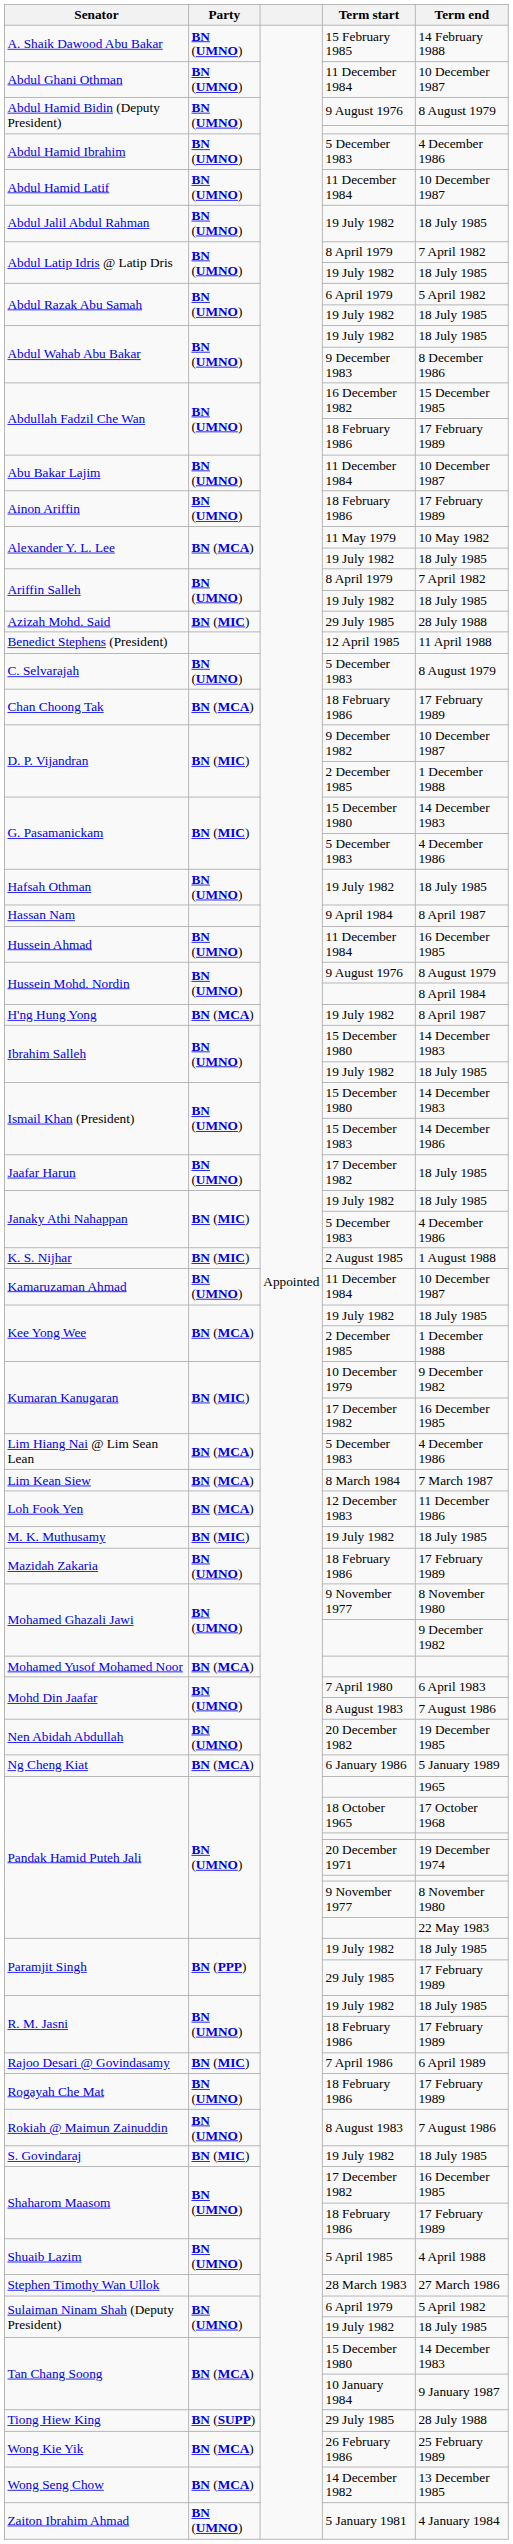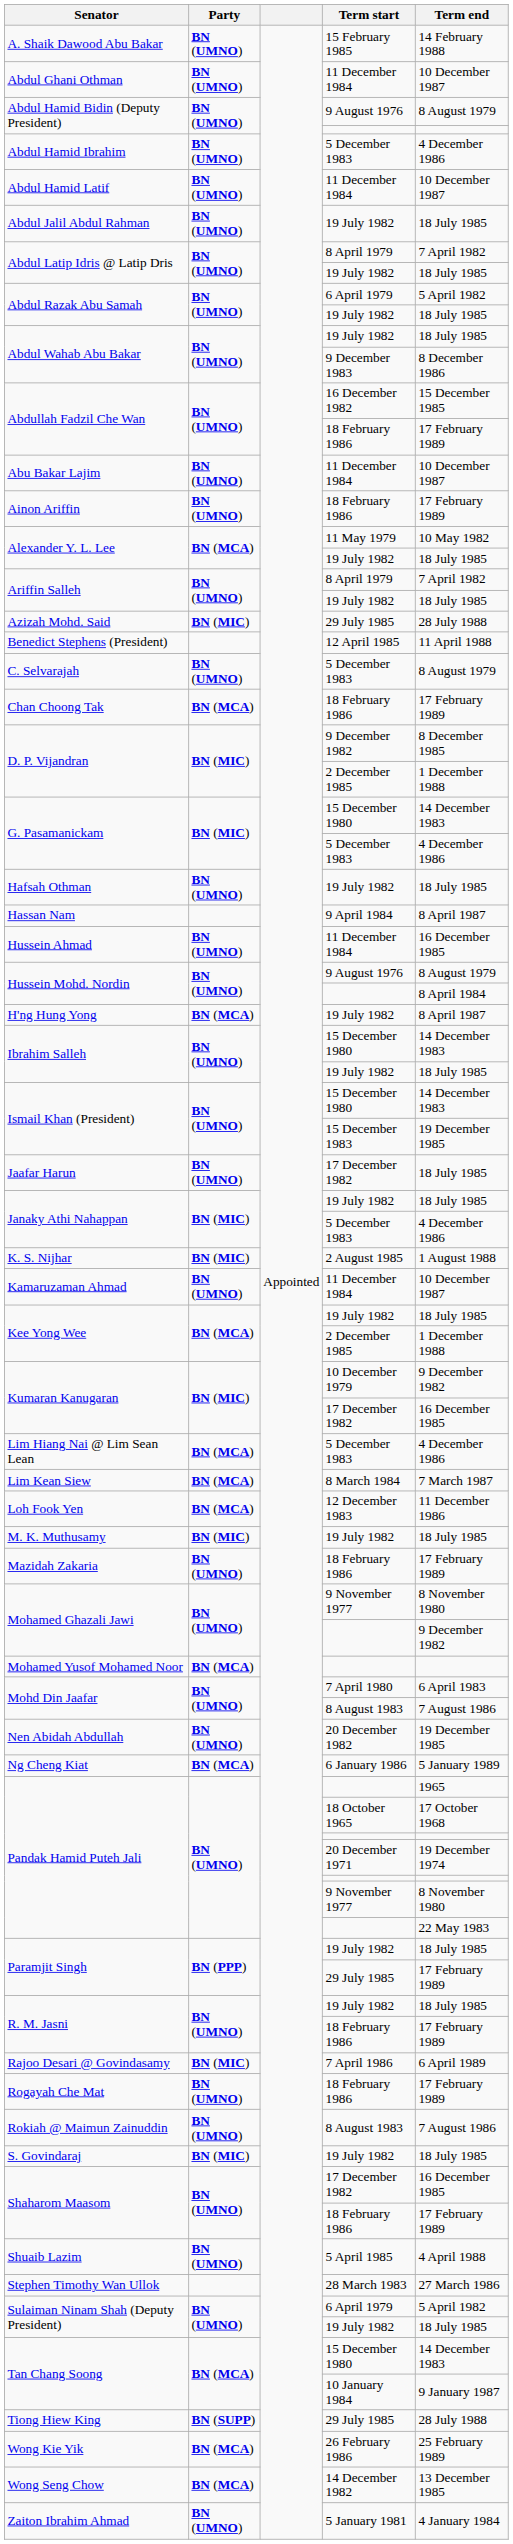D. P. Vijandran / 9 December 1982 | Term end: 10 December 1987 -> 8 December 1985
Ismail Khan (President) / 15 December 1983 | Term end: 14 December 1986 -> 19 December 1985
